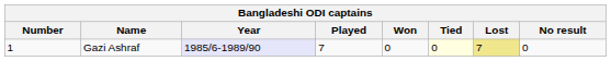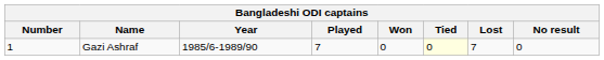Gazi Ashraf | Year: lavender background -> no background
Gazi Ashraf | Lost: khaki background -> no background
